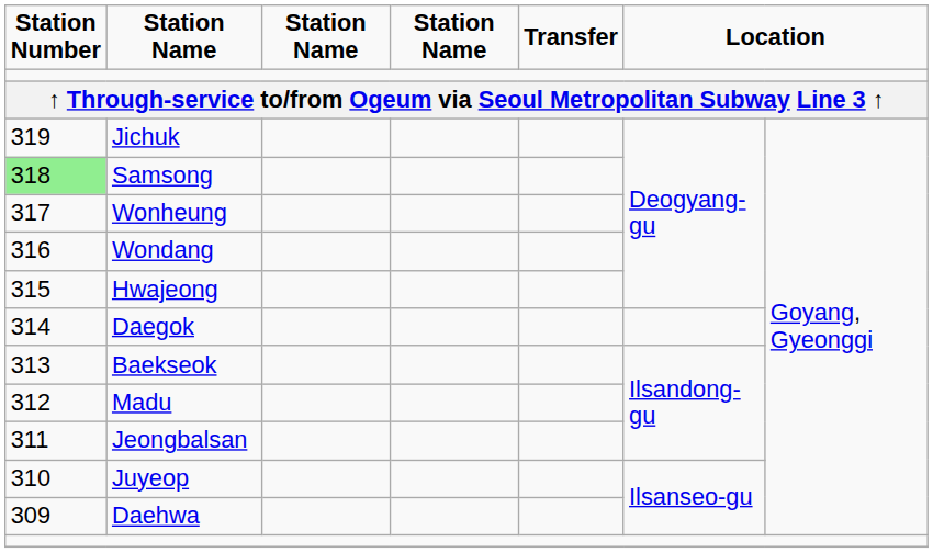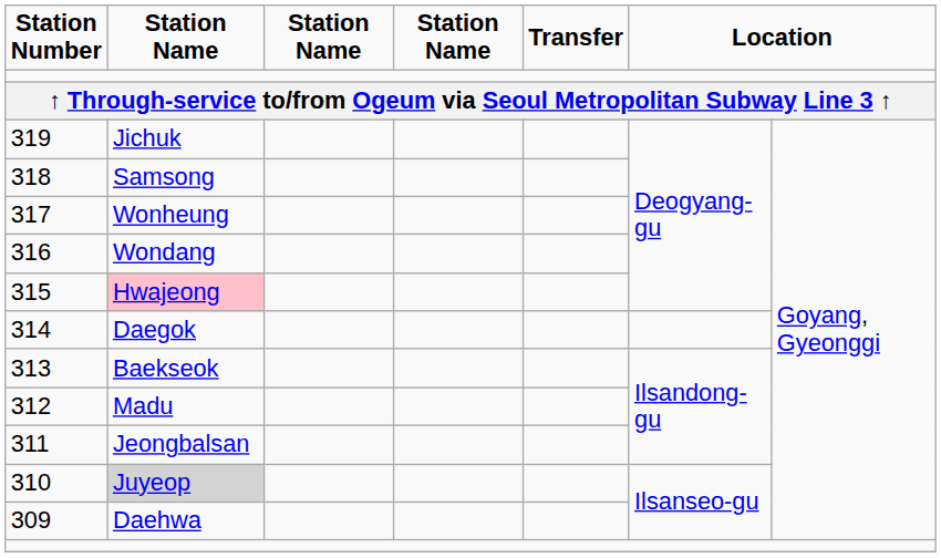Samsong | column 1: lightgreen background -> no background
Hwajeong | column 2: no background -> pink background
Juyeop | column 2: no background -> lightgrey background
